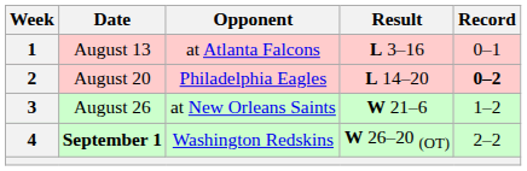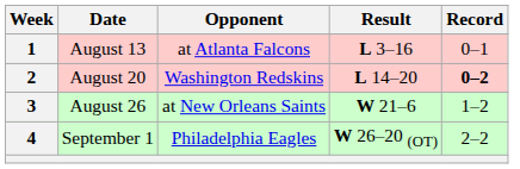2 | Opponent: Philadelphia Eagles -> Washington Redskins
4 | Date: bold -> normal
4 | Opponent: Washington Redskins -> Philadelphia Eagles
